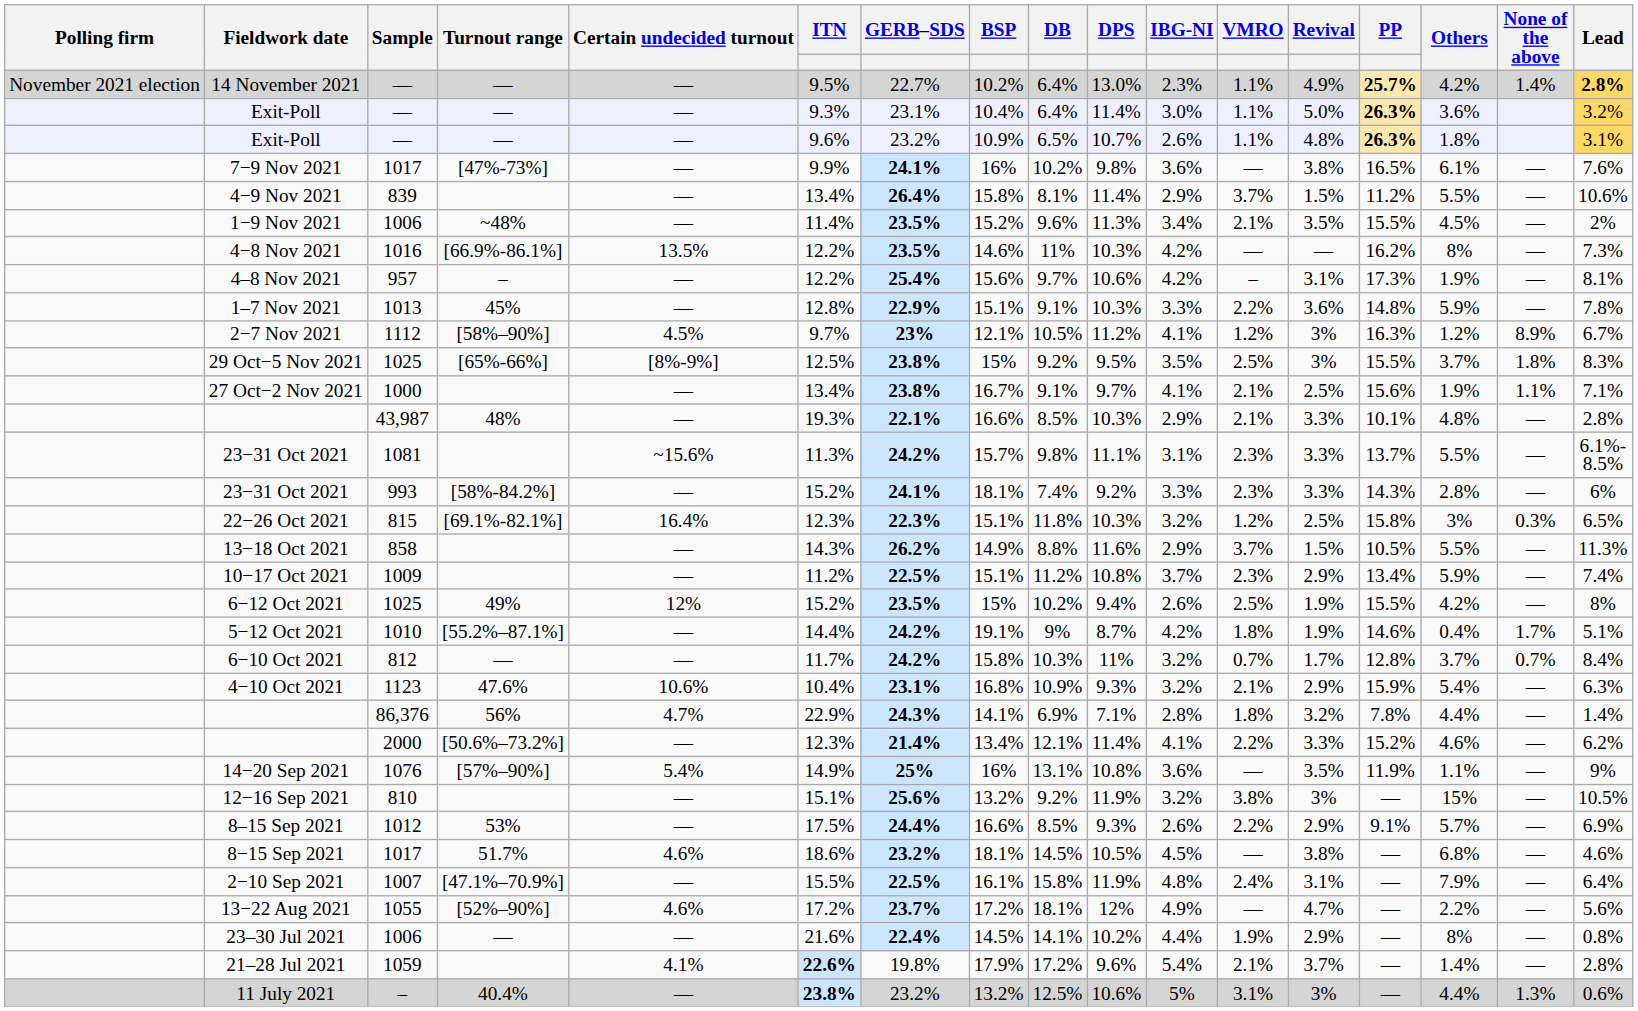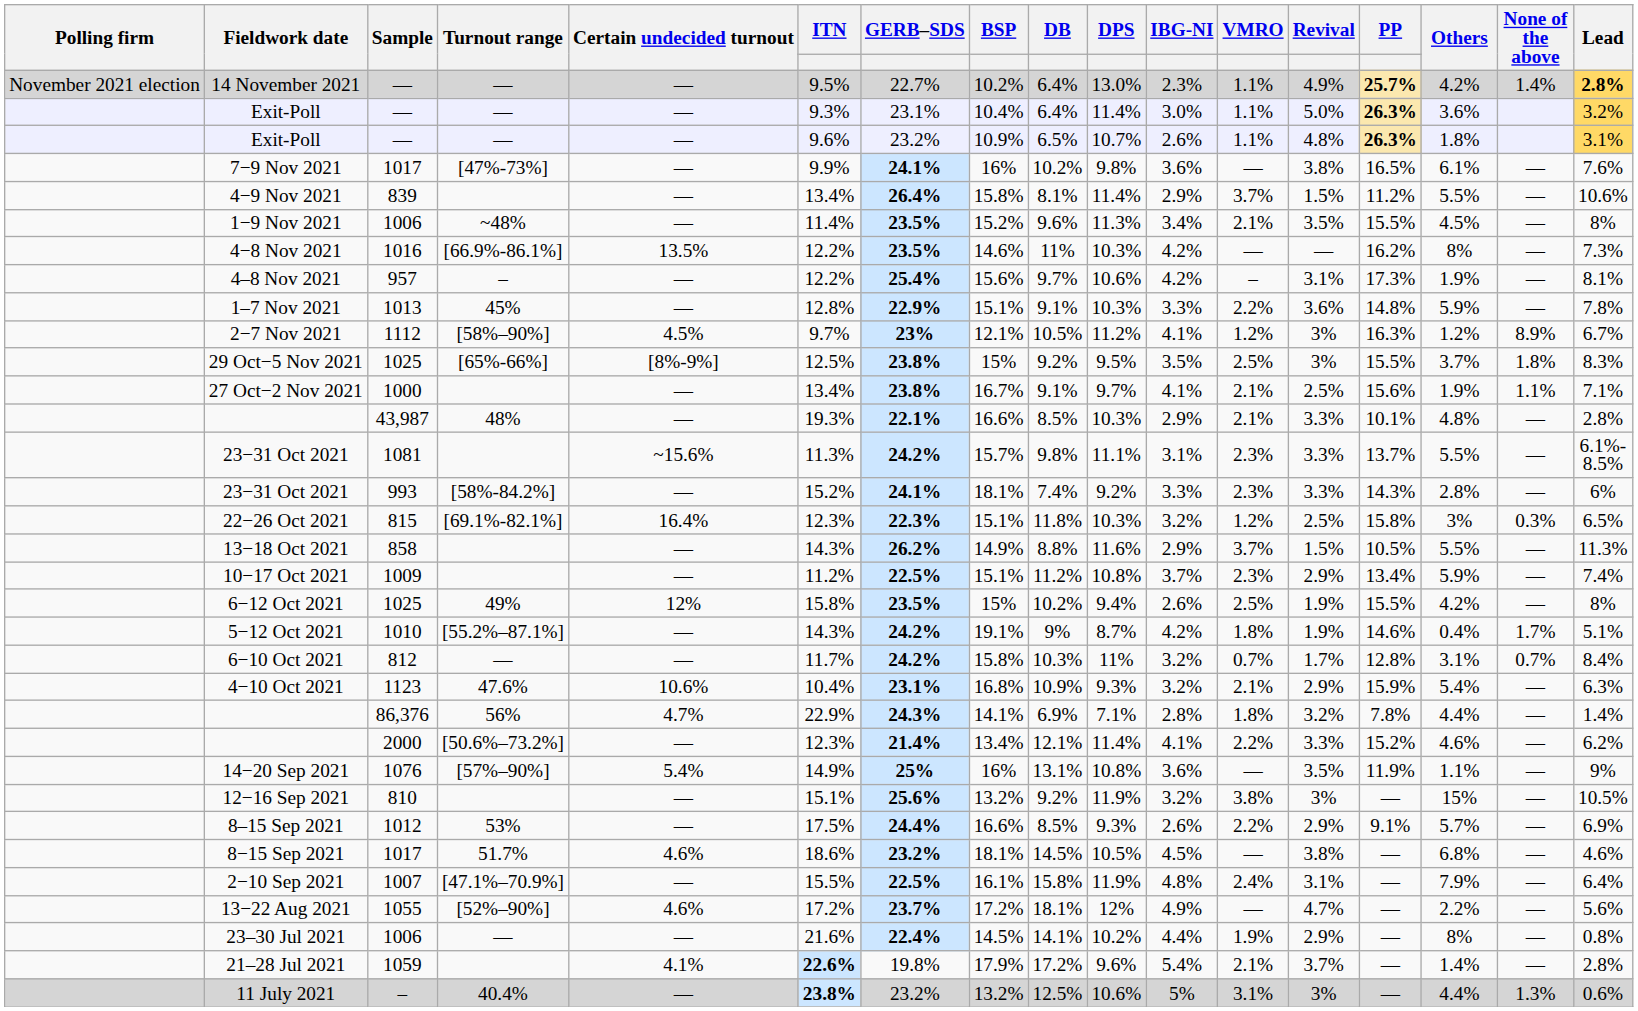1−9 Nov 2021 | Lead: 2% -> 8%
6−12 Oct 2021 | ITN: 15.2% -> 15.8%
5−12 Oct 2021 | ITN: 14.4% -> 14.3%
6−10 Oct 2021 | Others: 3.7% -> 3.1%
